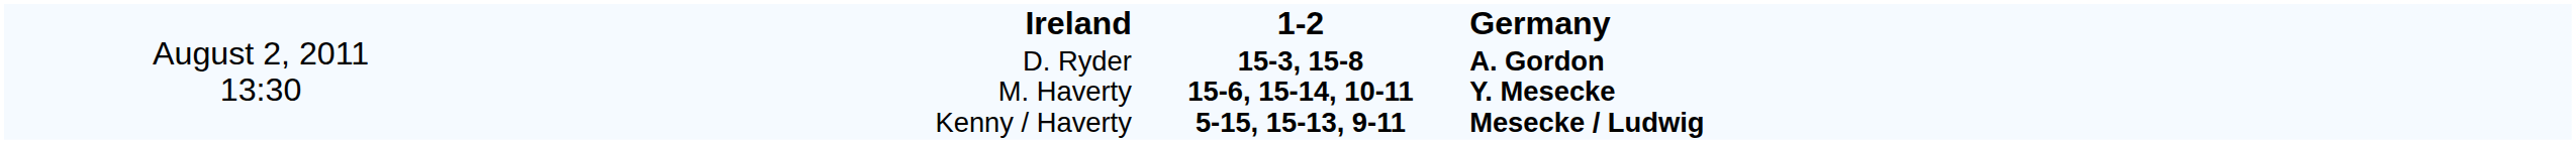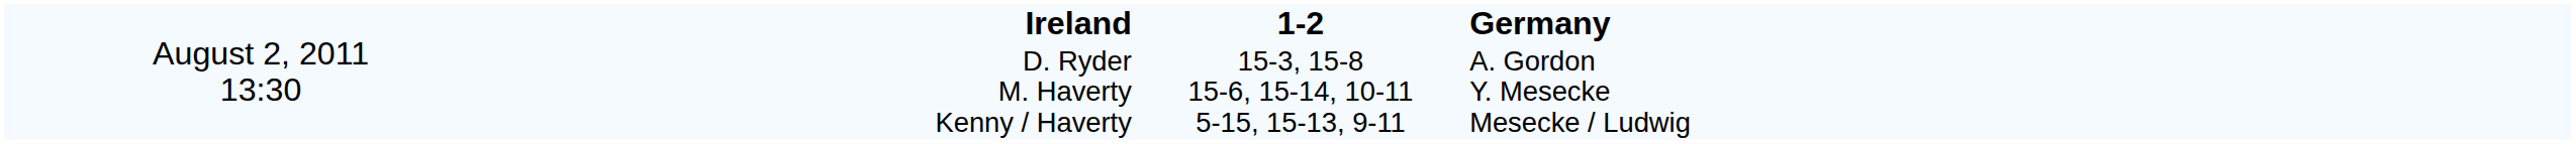D. Ryder M. Haverty Kenny / Haverty | column 3: bold -> normal
D. Ryder M. Haverty Kenny / Haverty | column 4: bold -> normal
